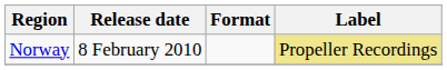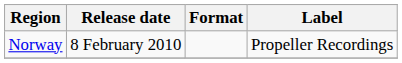Norway | Label: khaki background -> no background
